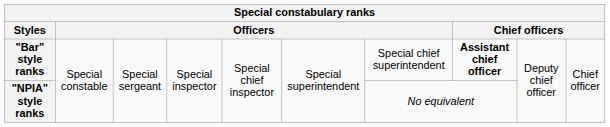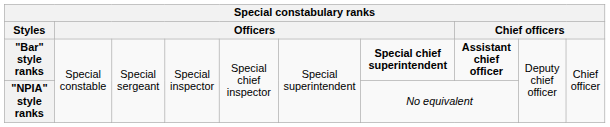"Bar" style ranks | column 7: normal -> bold
